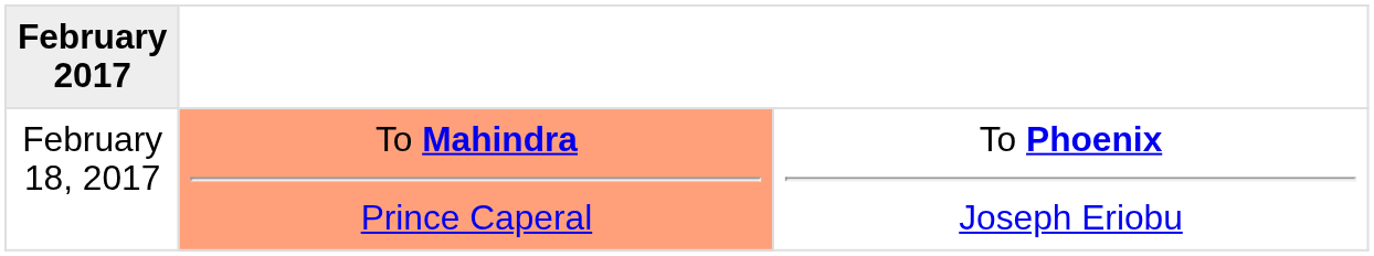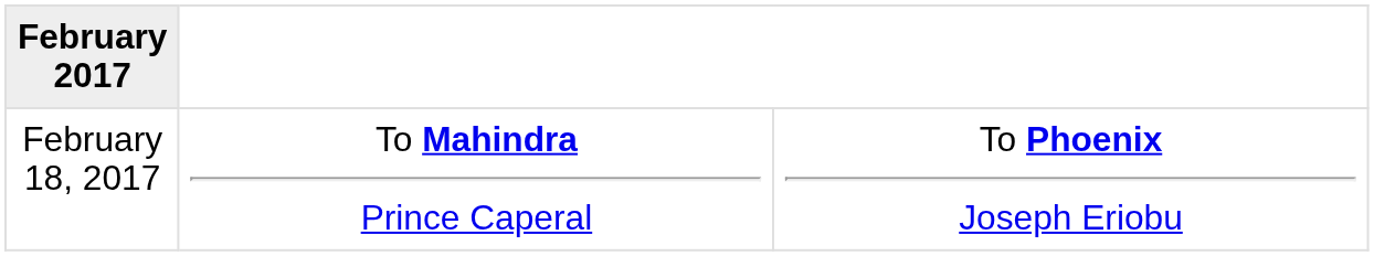February 18, 2017 | column 2: lightsalmon background -> no background
